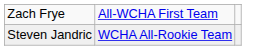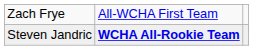row 2 | column 2: normal -> bold
